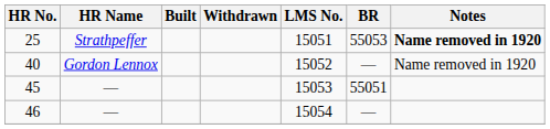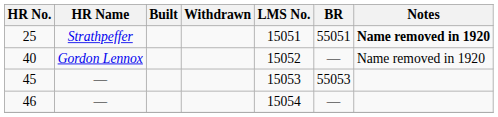25 | BR: 55053 -> 55051
45 | BR: 55051 -> 55053
